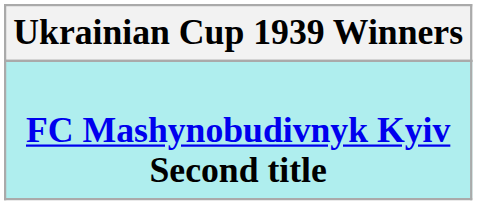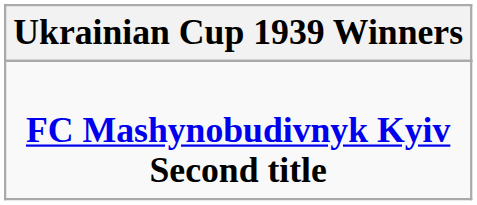row 2 | column 1: paleturquoise background -> no background
